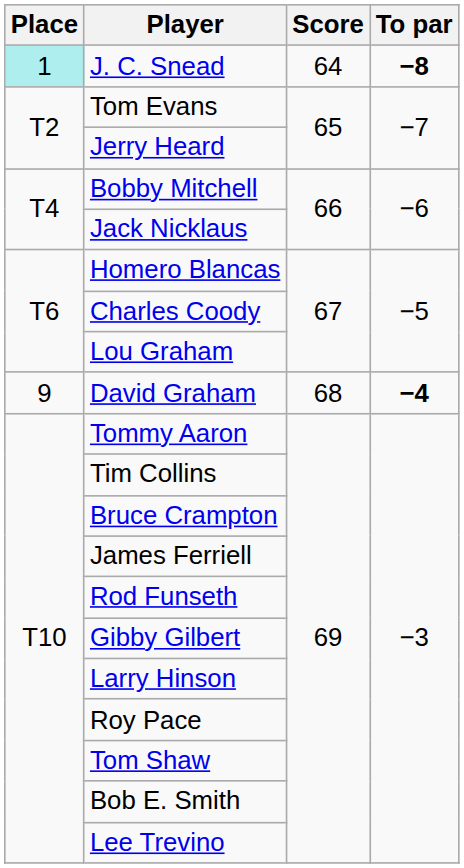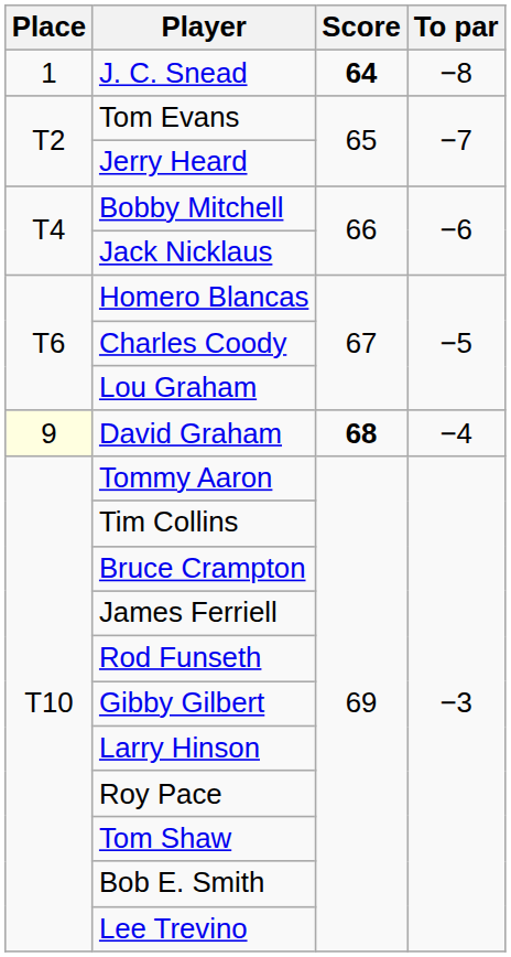J. C. Snead | Place: paleturquoise background -> no background
J. C. Snead | Score: normal -> bold
J. C. Snead | To par: bold -> normal
David Graham | Place: no background -> lightyellow background
David Graham | Score: normal -> bold
David Graham | To par: bold -> normal
